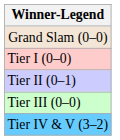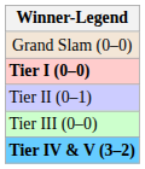Tier I (0–0) | Winner-Legend: normal -> bold
Tier IV & V (3–2) | Winner-Legend: normal -> bold
